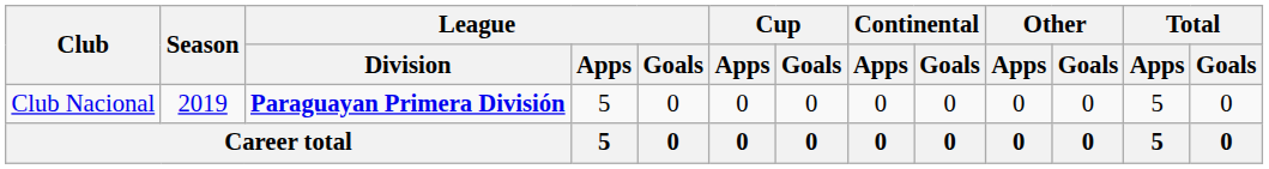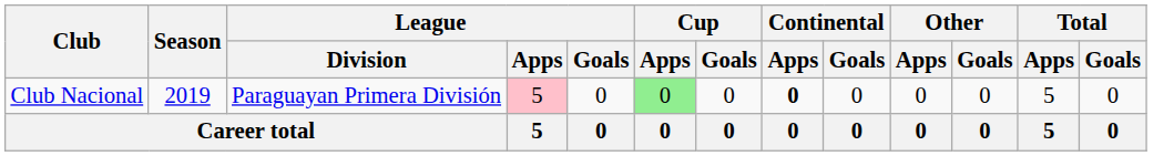Club Nacional | League / Division: bold -> normal
Club Nacional | League / Apps: no background -> pink background
Club Nacional | Cup / Apps: no background -> lightgreen background
Club Nacional | Continental / Apps: normal -> bold
